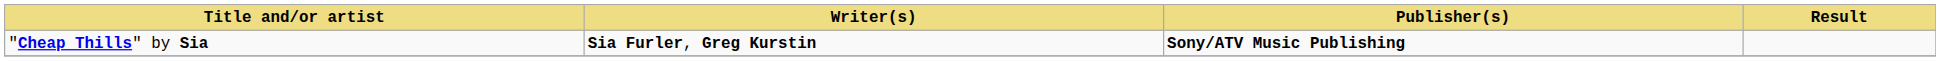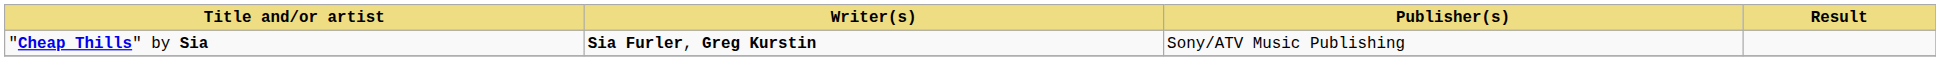"Cheap Thills" by Sia | Publisher(s): bold -> normal
